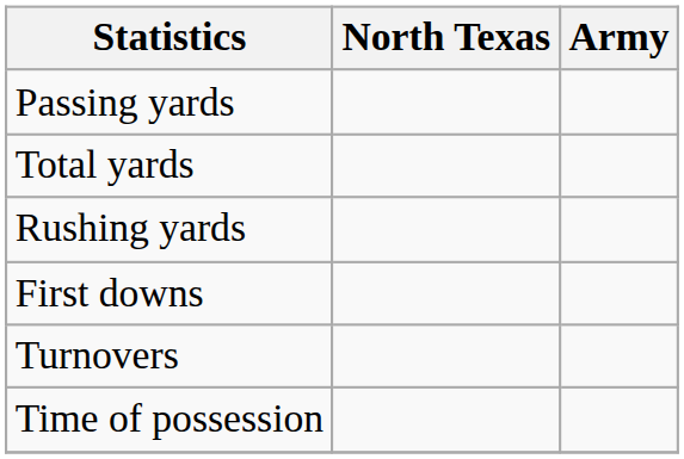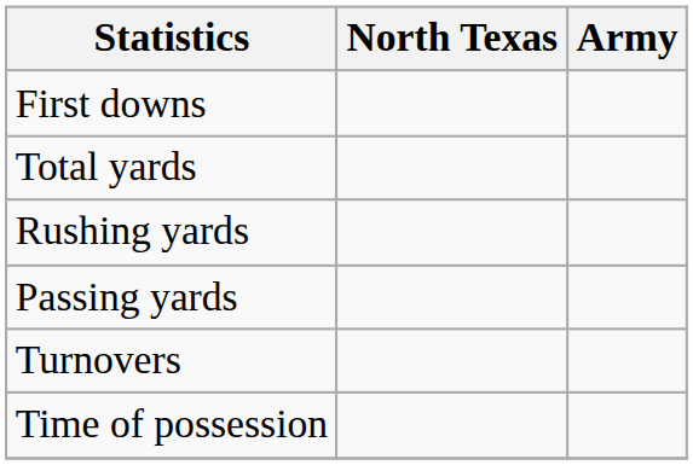rows swapped: First downs <-> Passing yards
